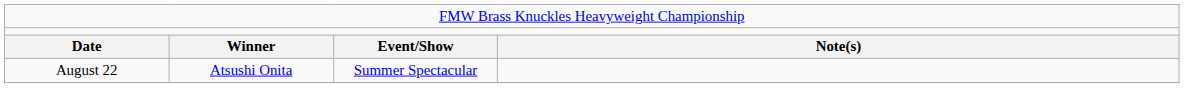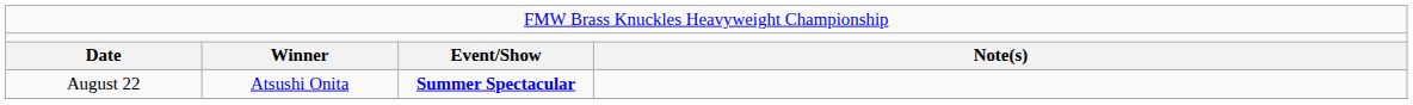August 22 | column 3: normal -> bold
